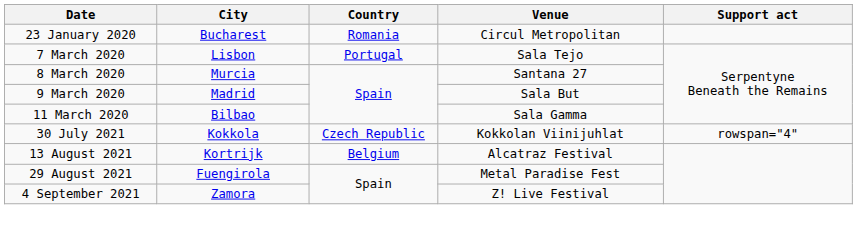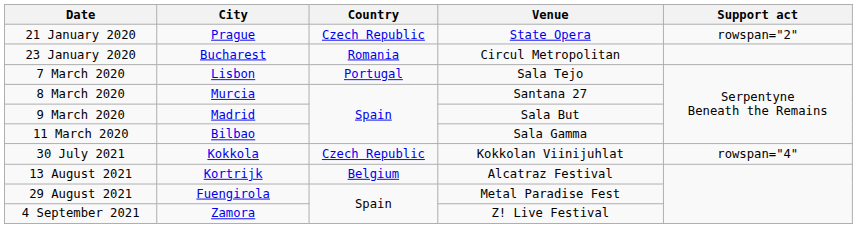+ row: 21 January 2020 | Prague | Czech Republic | State Opera | rowspan="2"
